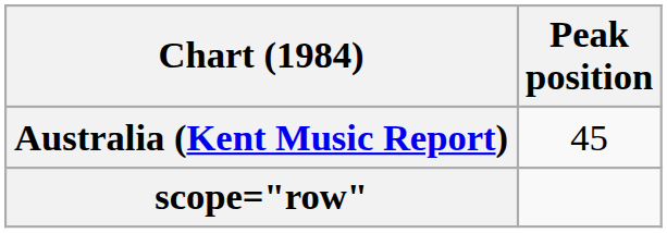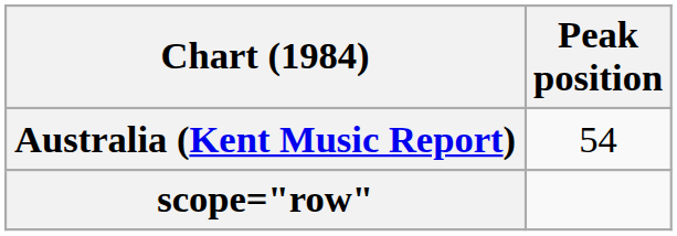Australia (Kent Music Report) | Peak position: 45 -> 54
